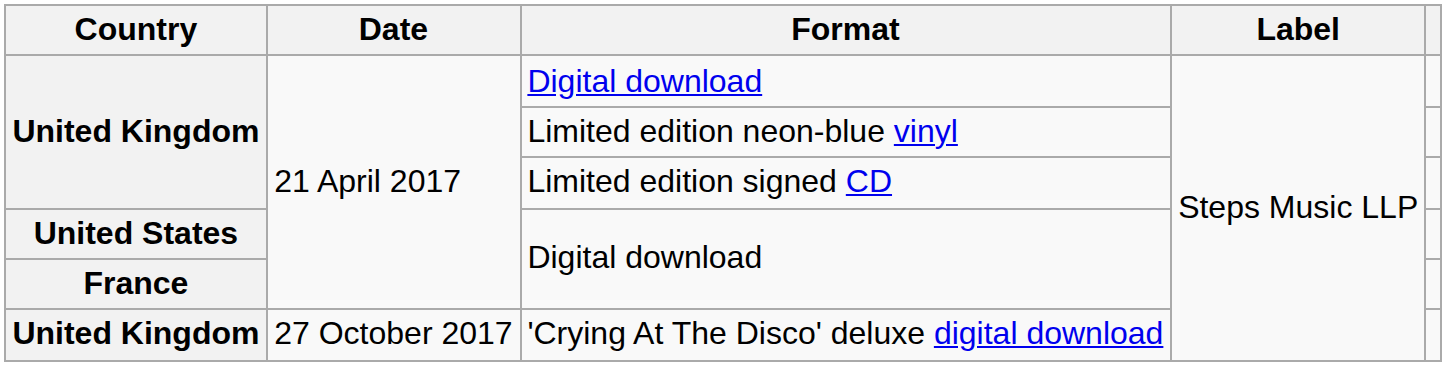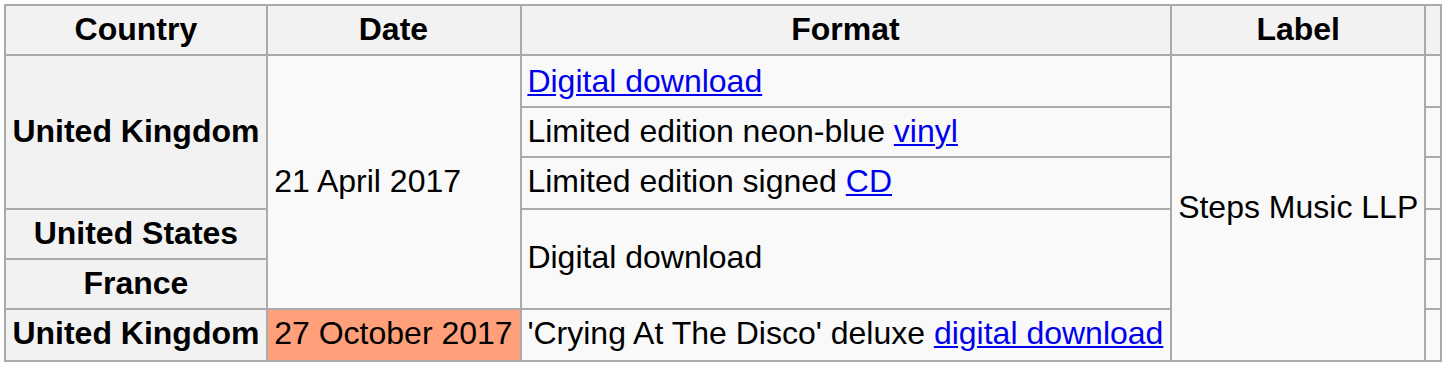'Crying At The Disco' deluxe digital download | Date: no background -> lightsalmon background
